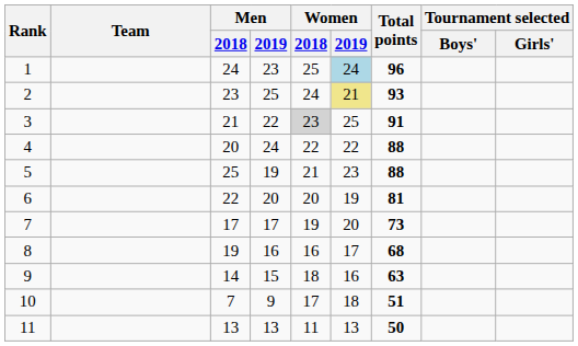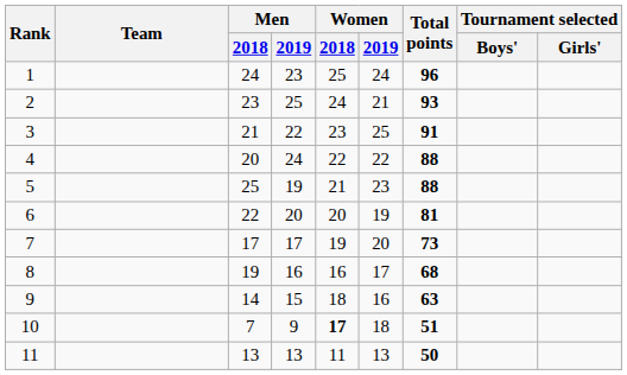1 | Women / 2019: lightblue background -> no background
2 | Women / 2019: khaki background -> no background
3 | Women / 2018: lightgrey background -> no background
10 | Women / 2018: normal -> bold
